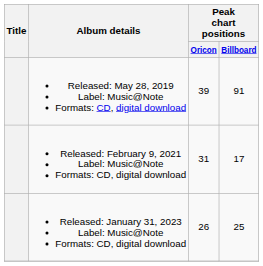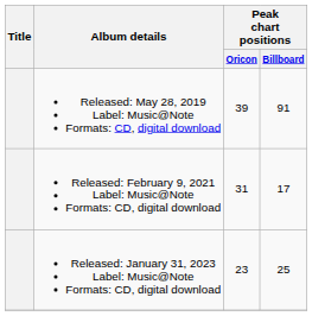row 5 | Peak chart positions / Oricon: 26 -> 23
